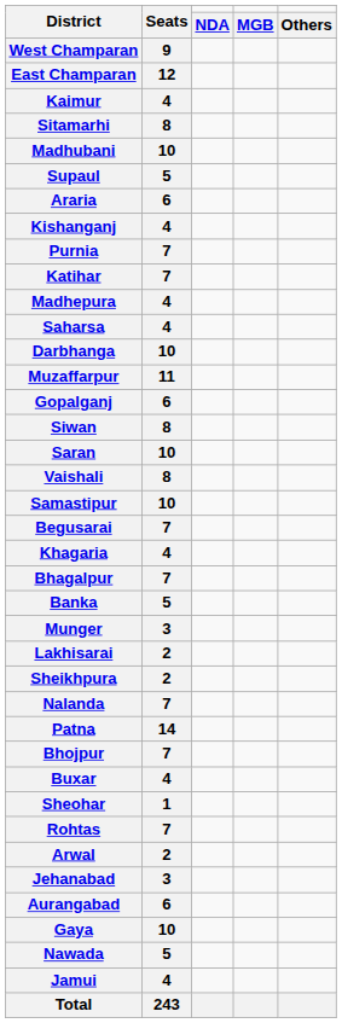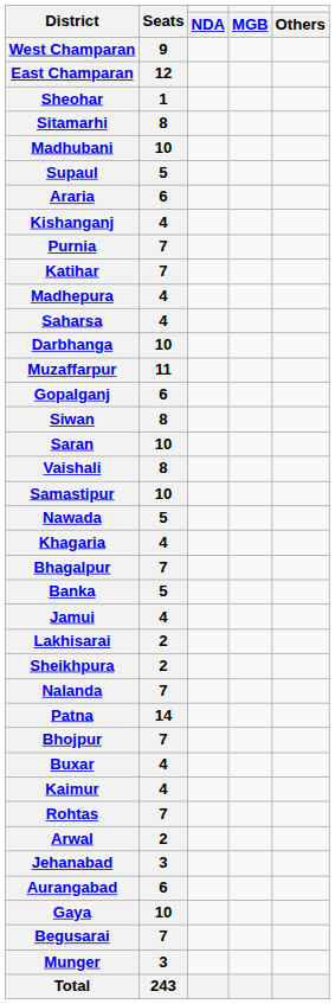rows swapped: Sheohar <-> Kaimur
rows swapped: Begusarai <-> Nawada
rows swapped: Munger <-> Jamui
